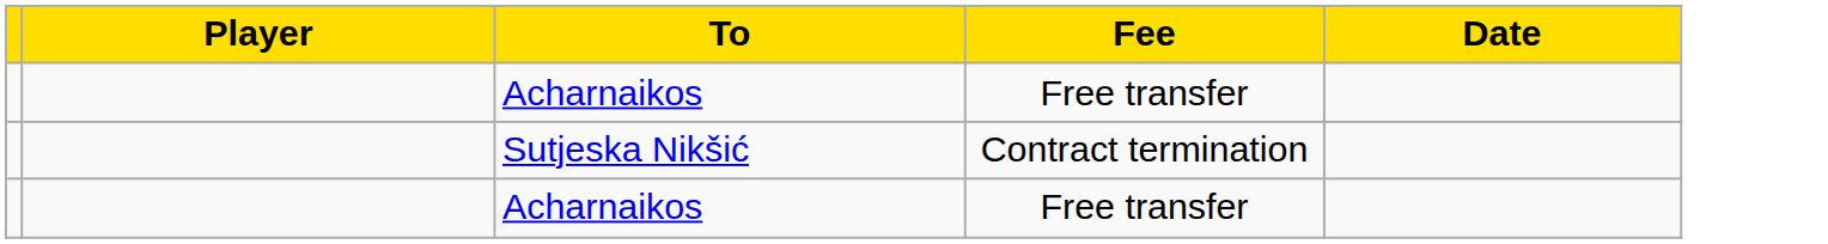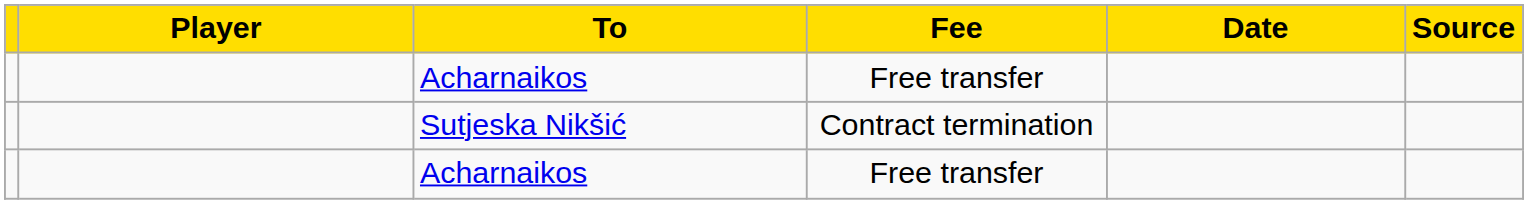+ column: Source
